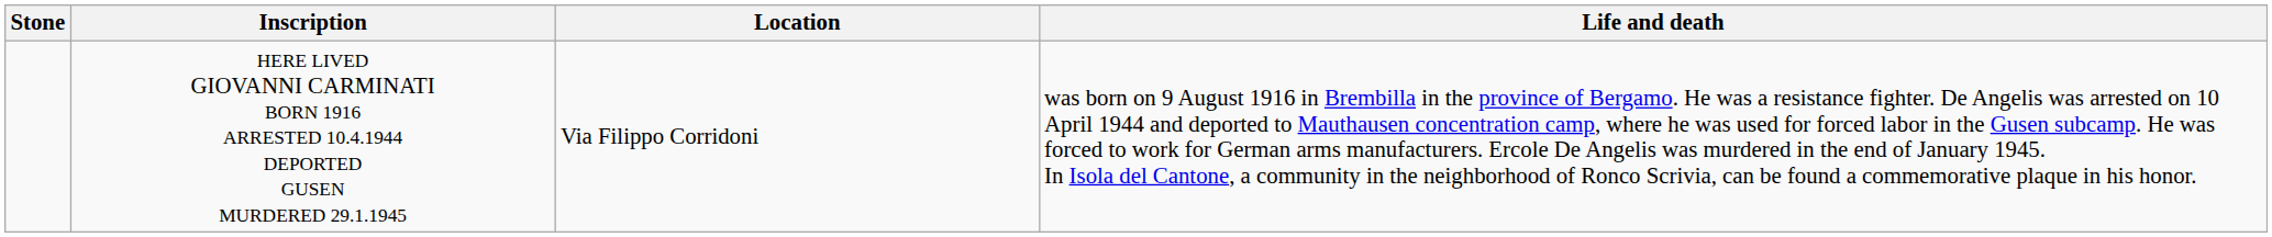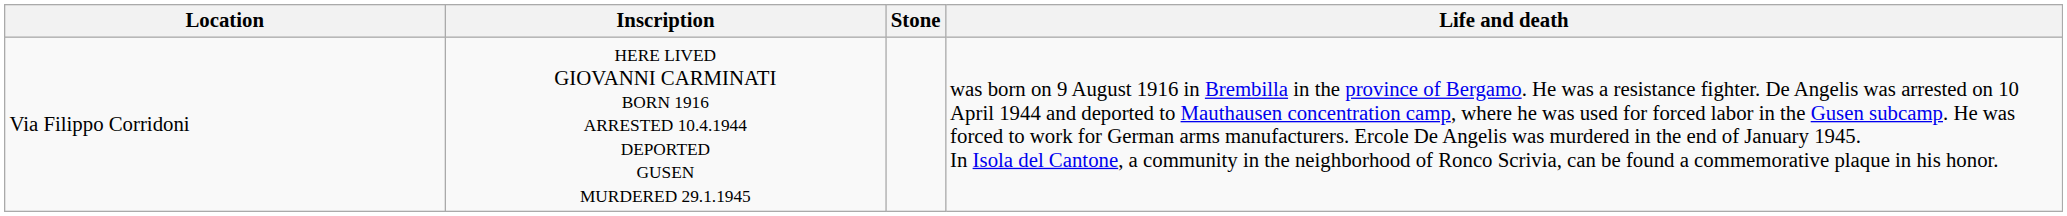columns swapped: Stone <-> Location
